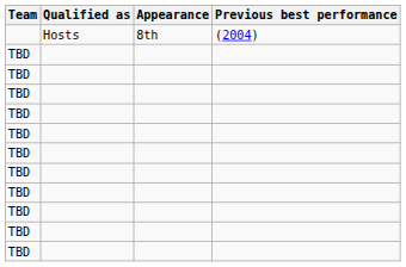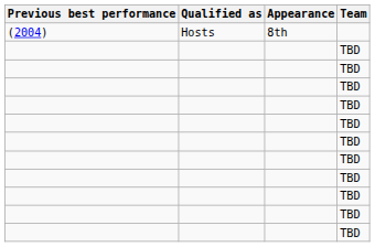columns swapped: Team <-> Previous best performance
